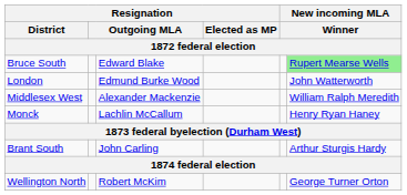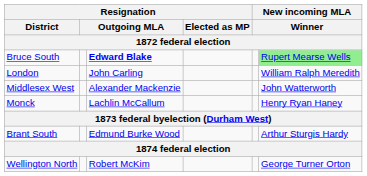Bruce South | column 3: normal -> bold
London | column 3: Edmund Burke Wood -> John Carling
London | column 6: John Watterworth -> William Ralph Meredith
Middlesex West | column 6: William Ralph Meredith -> John Watterworth
Brant South | column 3: John Carling -> Edmund Burke Wood
